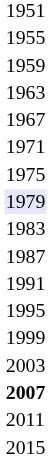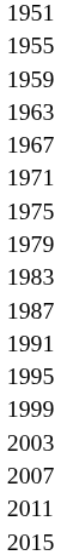1979 | column 1: lavender background -> no background
2007 | column 1: bold -> normal
